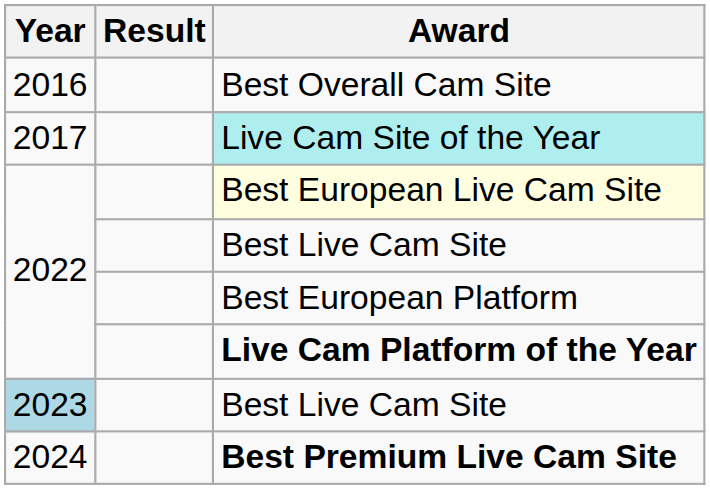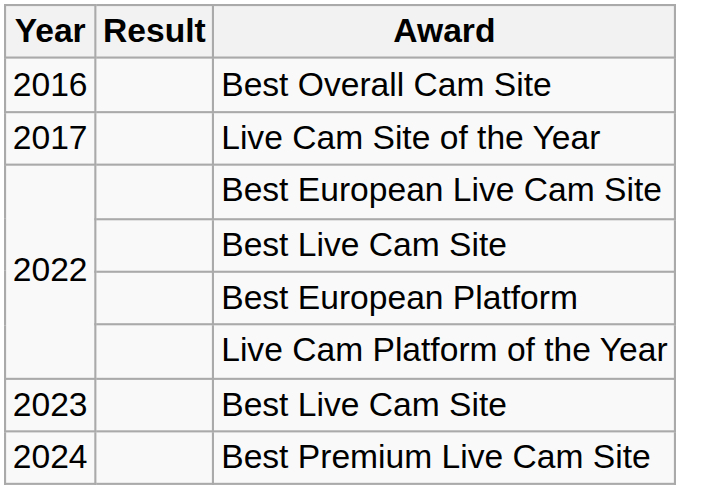Live Cam Site of the Year | Award: paleturquoise background -> no background
Best European Live Cam Site | Award: lightyellow background -> no background
Live Cam Platform of the Year | Award: bold -> normal
2023 / Best Live Cam Site | Year: lightblue background -> no background
Best Premium Live Cam Site | Award: bold -> normal
